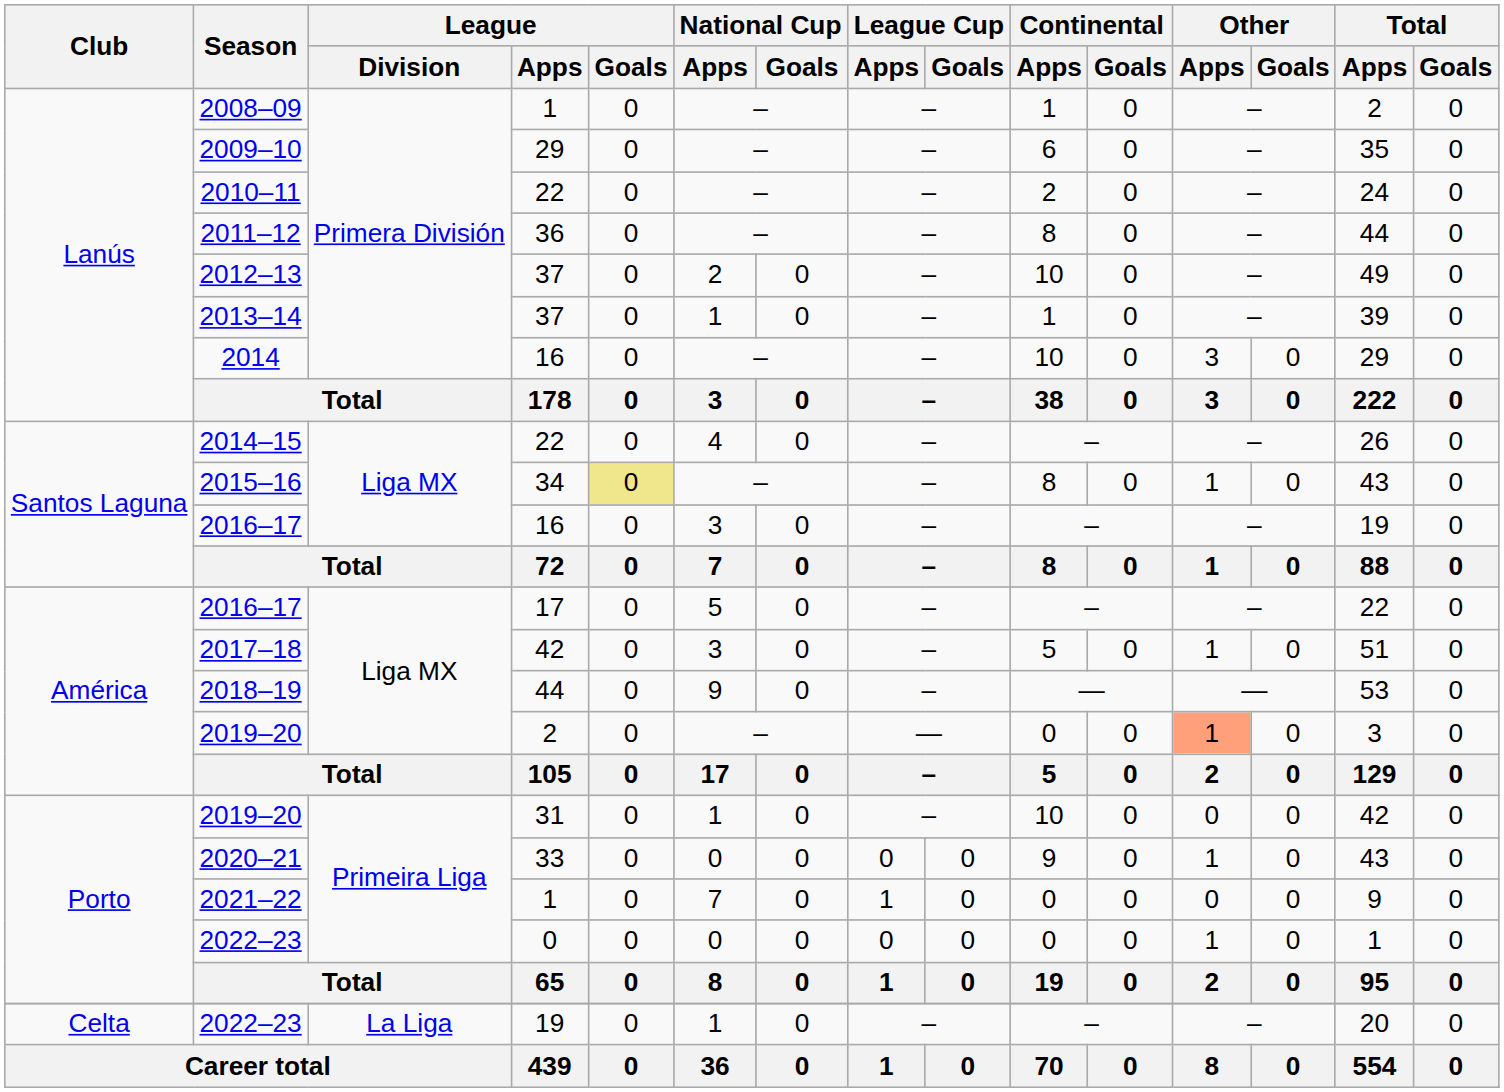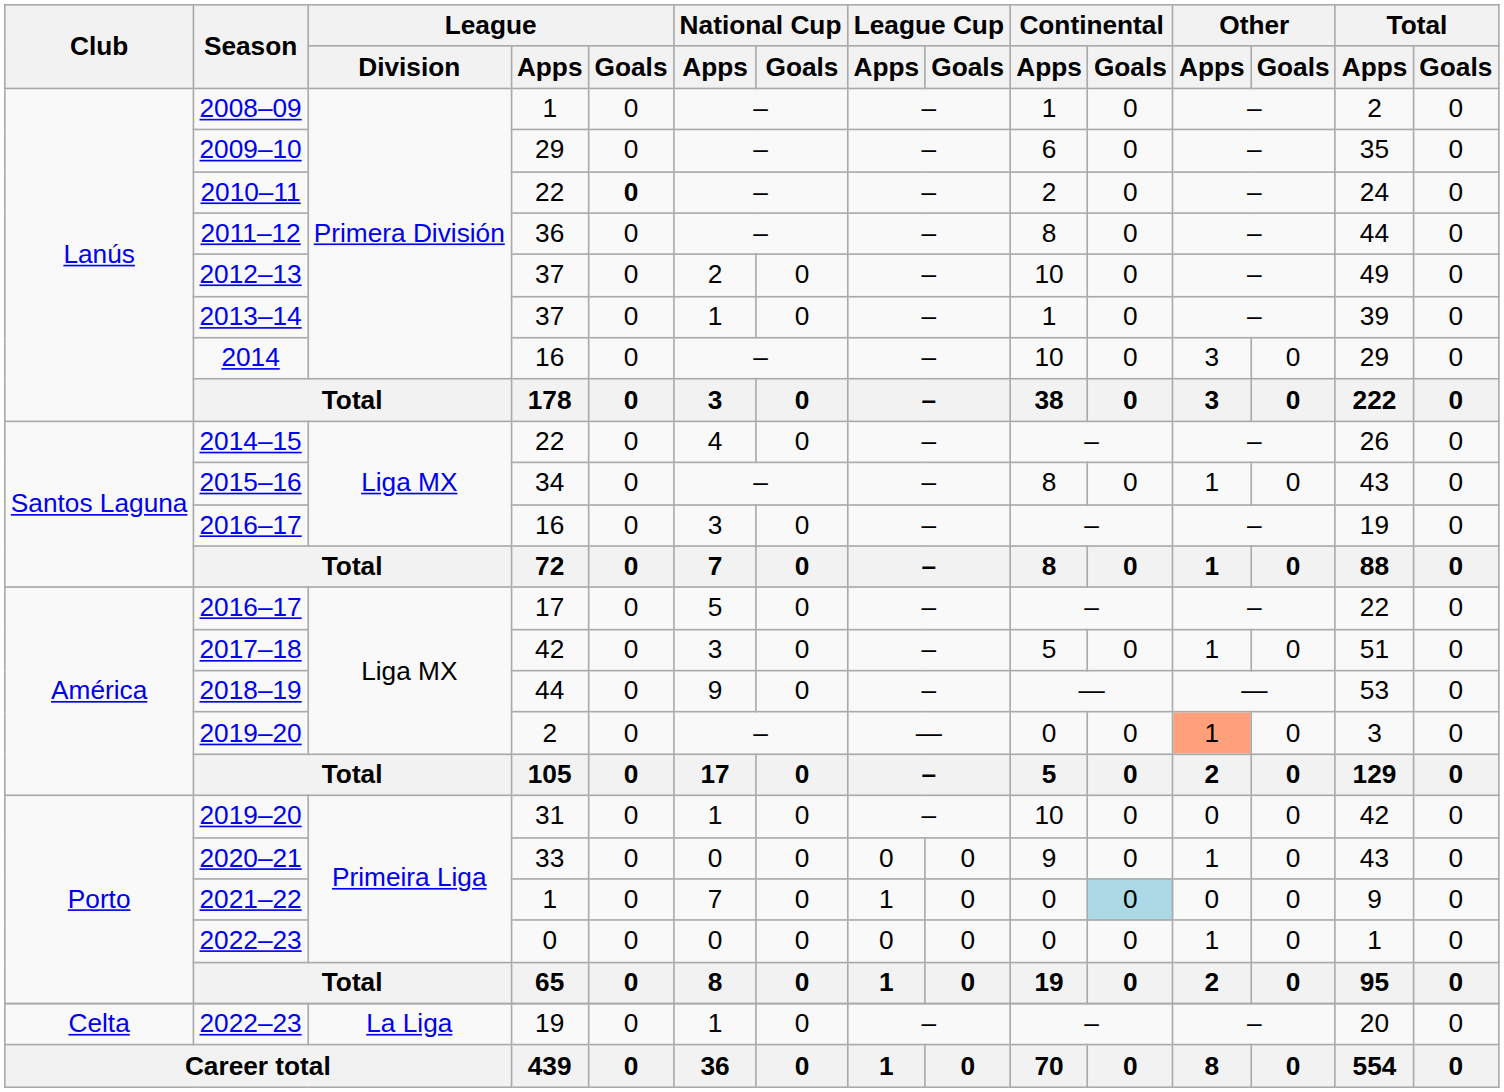2010–11 | League / Goals: normal -> bold
2015–16 | League / Goals: khaki background -> no background
2021–22 | Continental / Goals: no background -> lightblue background
